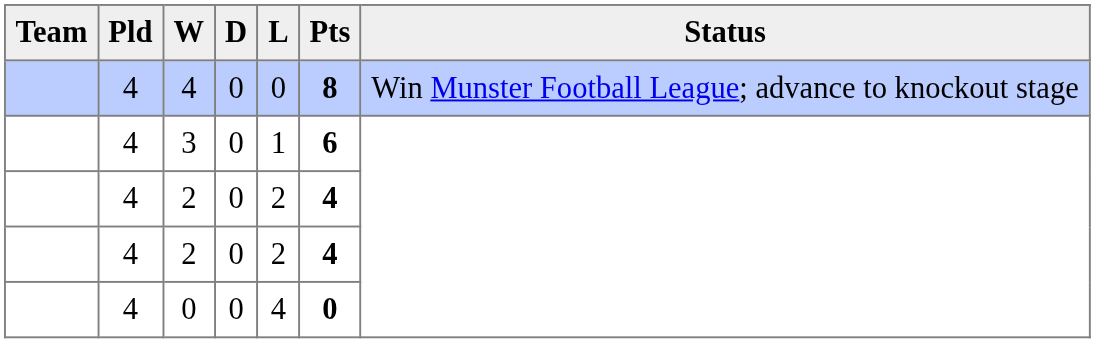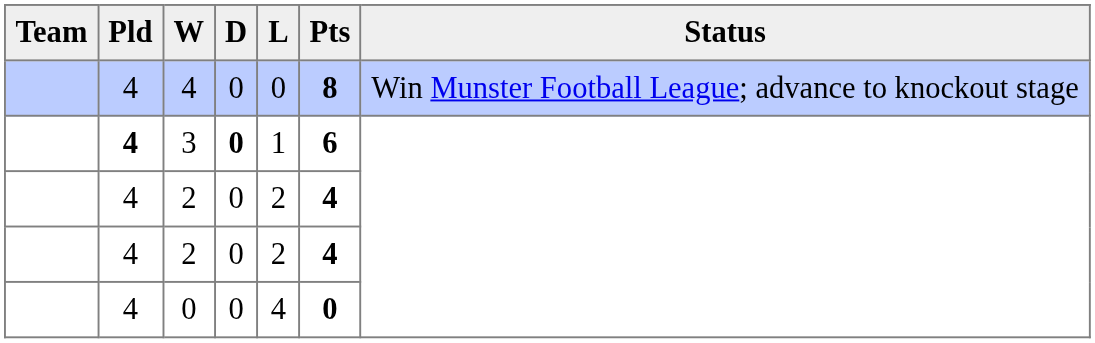3 | Pld: normal -> bold
3 | D: normal -> bold
